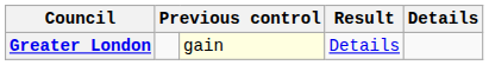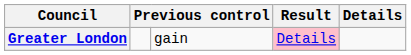Greater London | column 3: lightyellow background -> no background
Greater London | column 4: no background -> pink background
